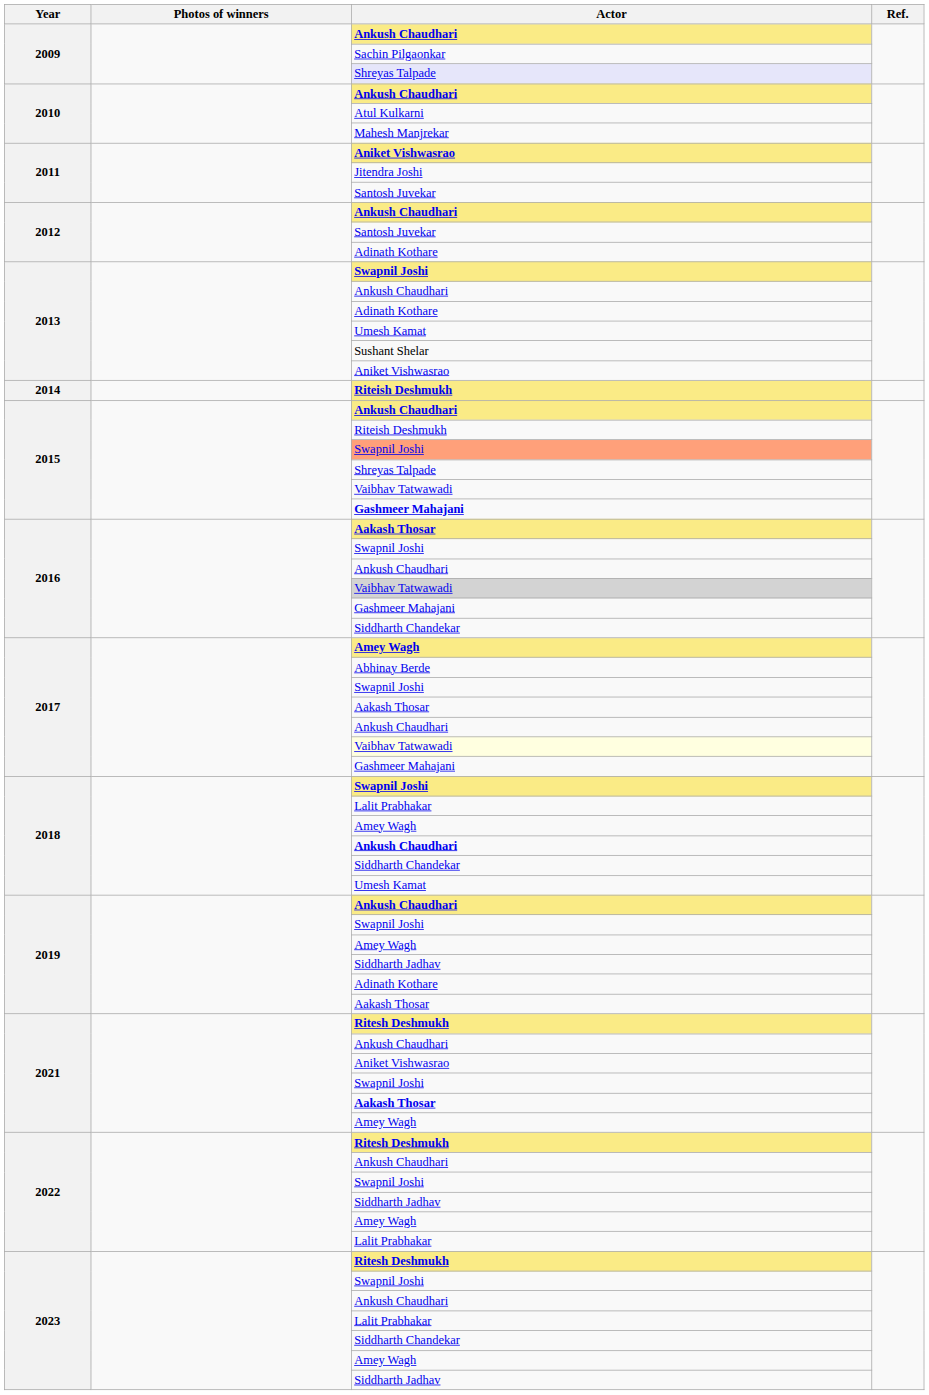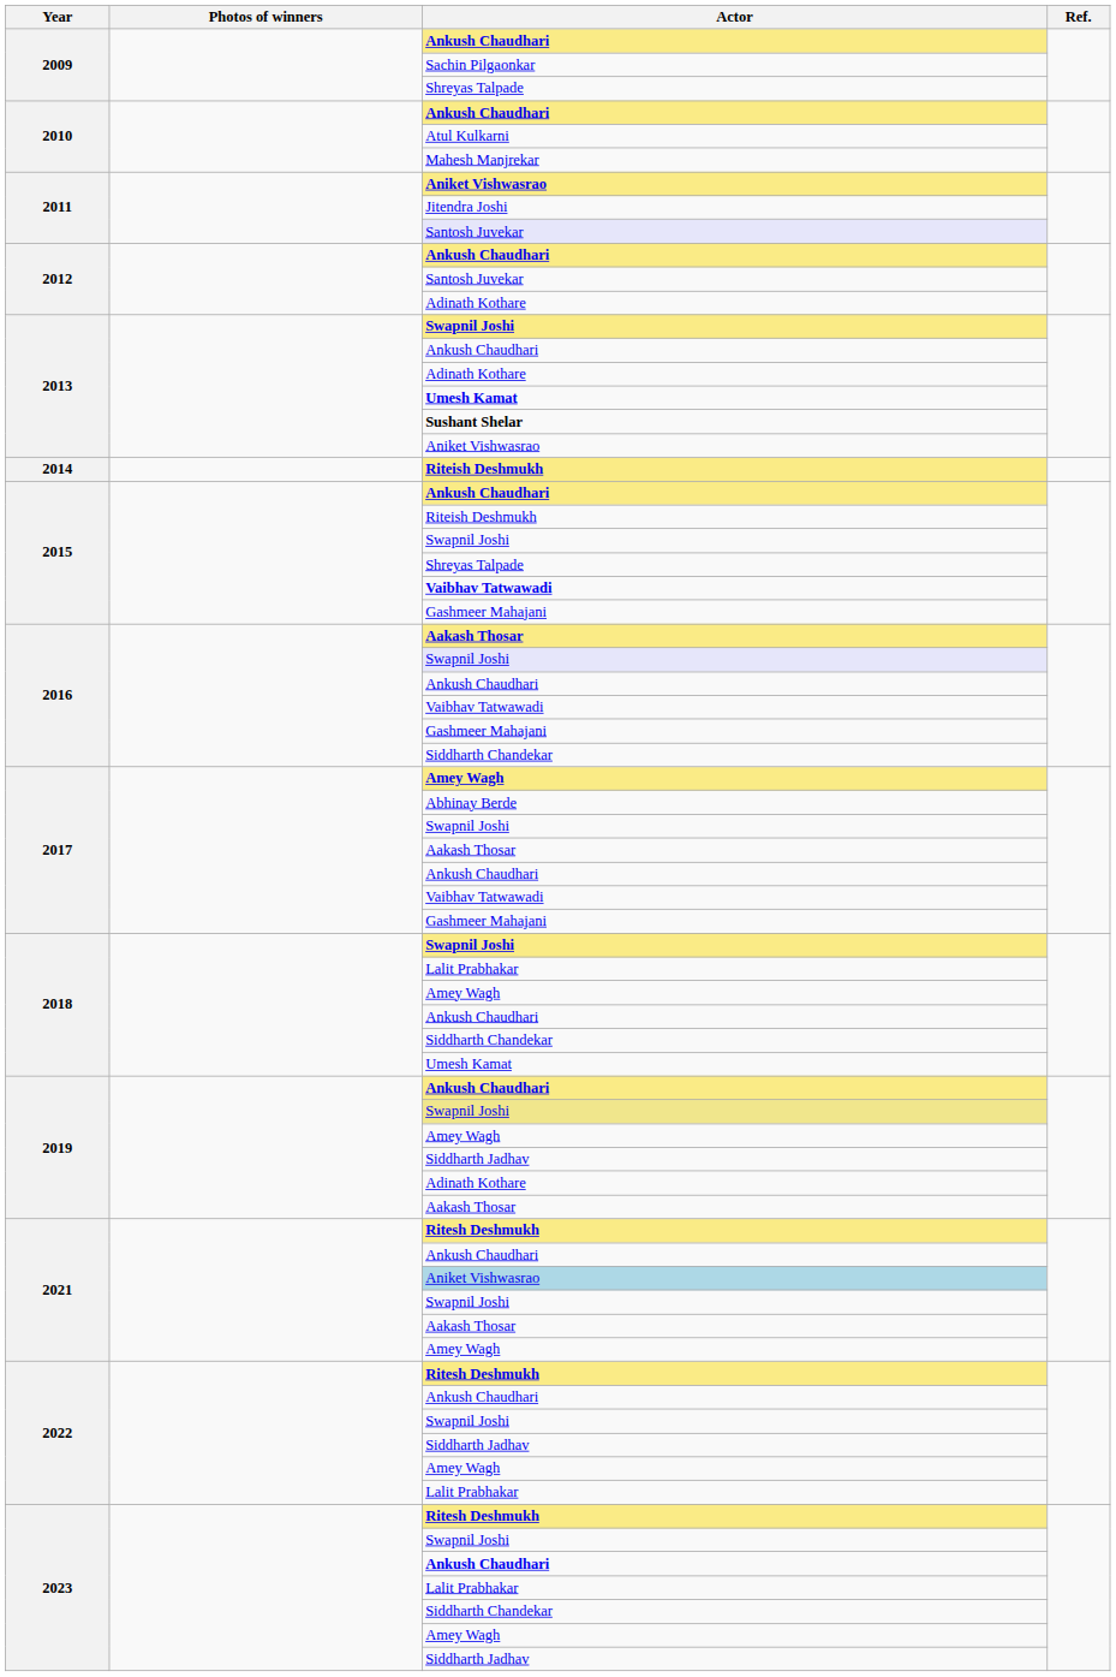2009 / Shreyas Talpade | Actor: lavender background -> no background
2011 / Santosh Juvekar | Actor: no background -> lavender background
2013 / Umesh Kamat | Actor: normal -> bold
Sushant Shelar | Actor: normal -> bold
2015 / Swapnil Joshi | Actor: lightsalmon background -> no background
2015 / Vaibhav Tatwawadi | Actor: normal -> bold
2015 / Gashmeer Mahajani | Actor: bold -> normal
2016 / Swapnil Joshi | Actor: no background -> lavender background
2016 / Vaibhav Tatwawadi | Actor: lightgrey background -> no background
2017 / Vaibhav Tatwawadi | Actor: lightyellow background -> no background
2018 / Ankush Chaudhari | Actor: bold -> normal
2019 / Swapnil Joshi | Actor: no background -> khaki background
2021 / Aniket Vishwasrao | Actor: no background -> lightblue background
2021 / Aakash Thosar | Actor: bold -> normal
2023 / Ankush Chaudhari | Actor: normal -> bold
